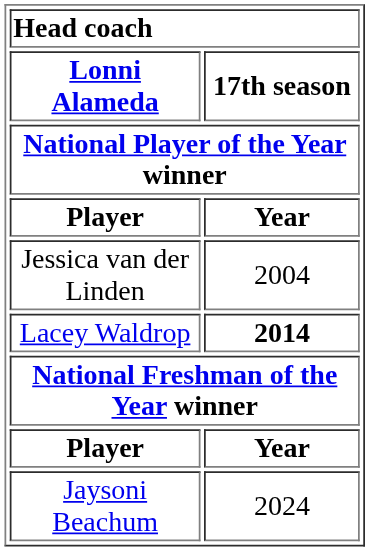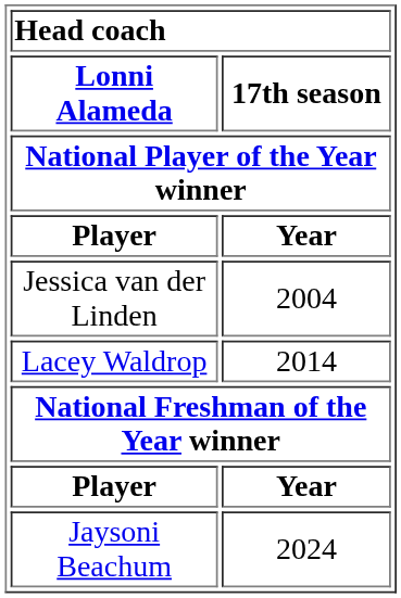Lacey Waldrop | column 2: bold -> normal
